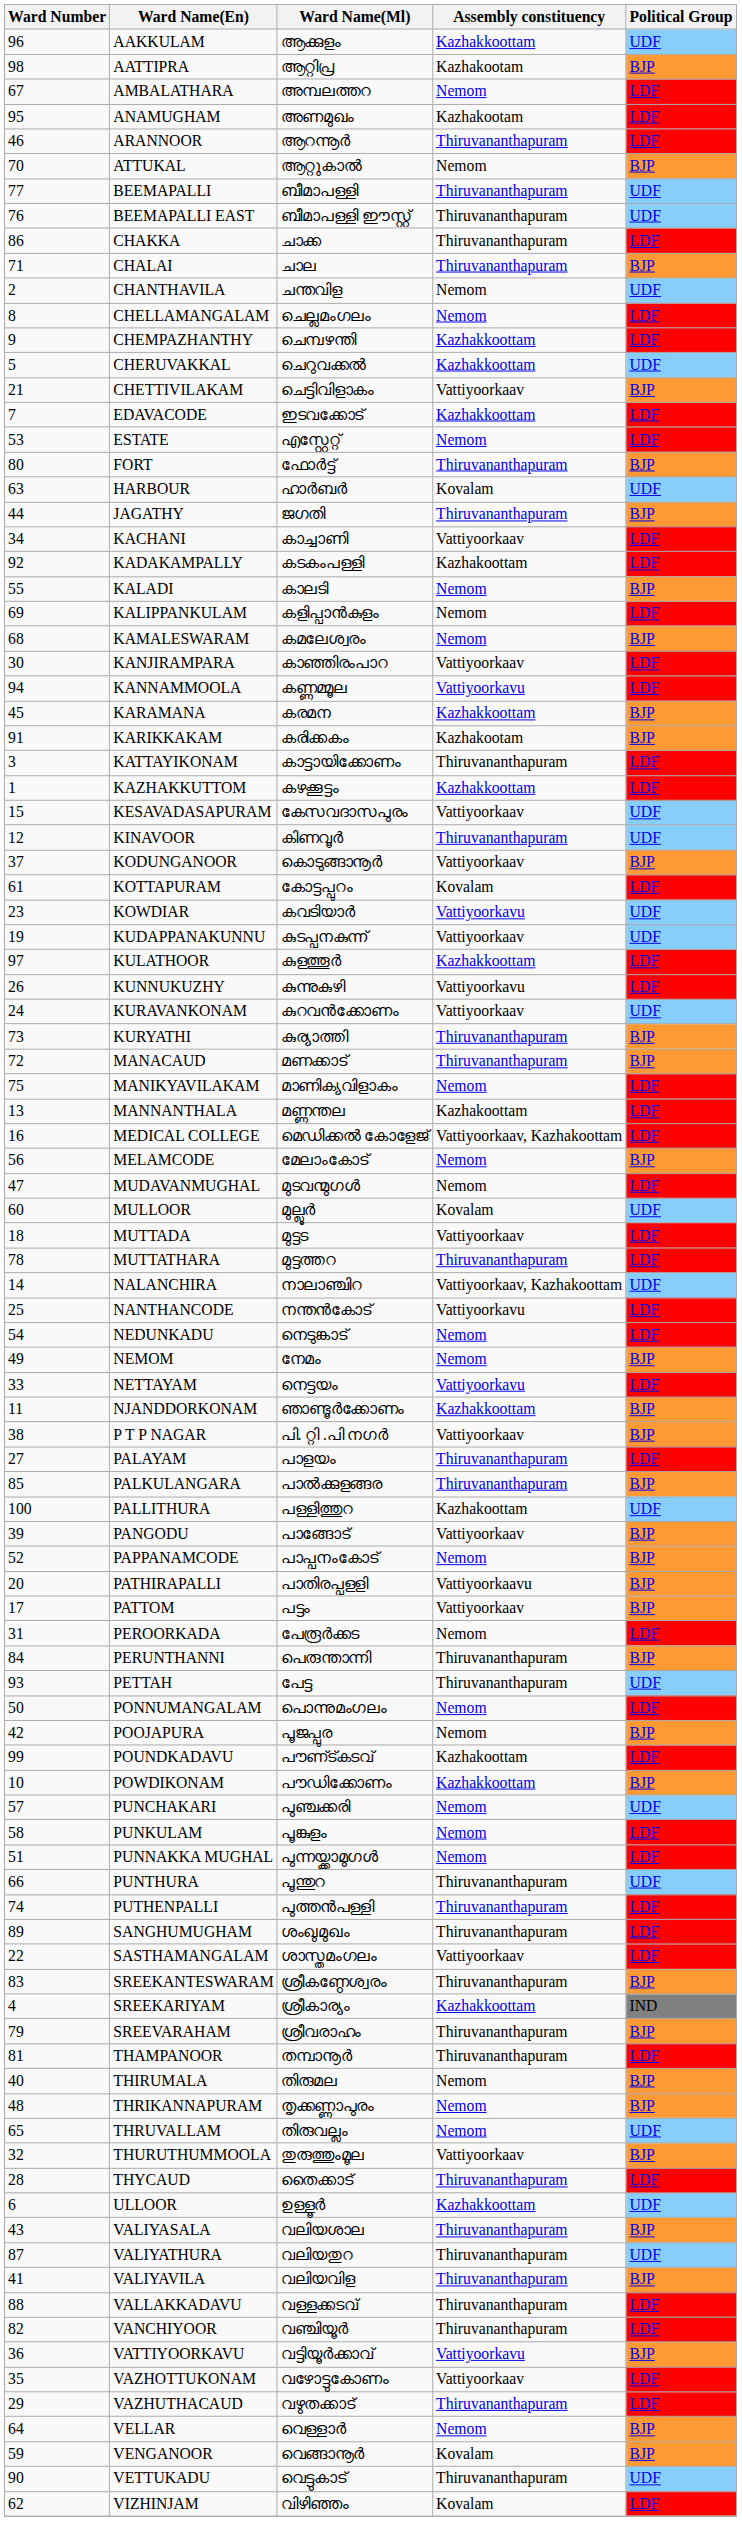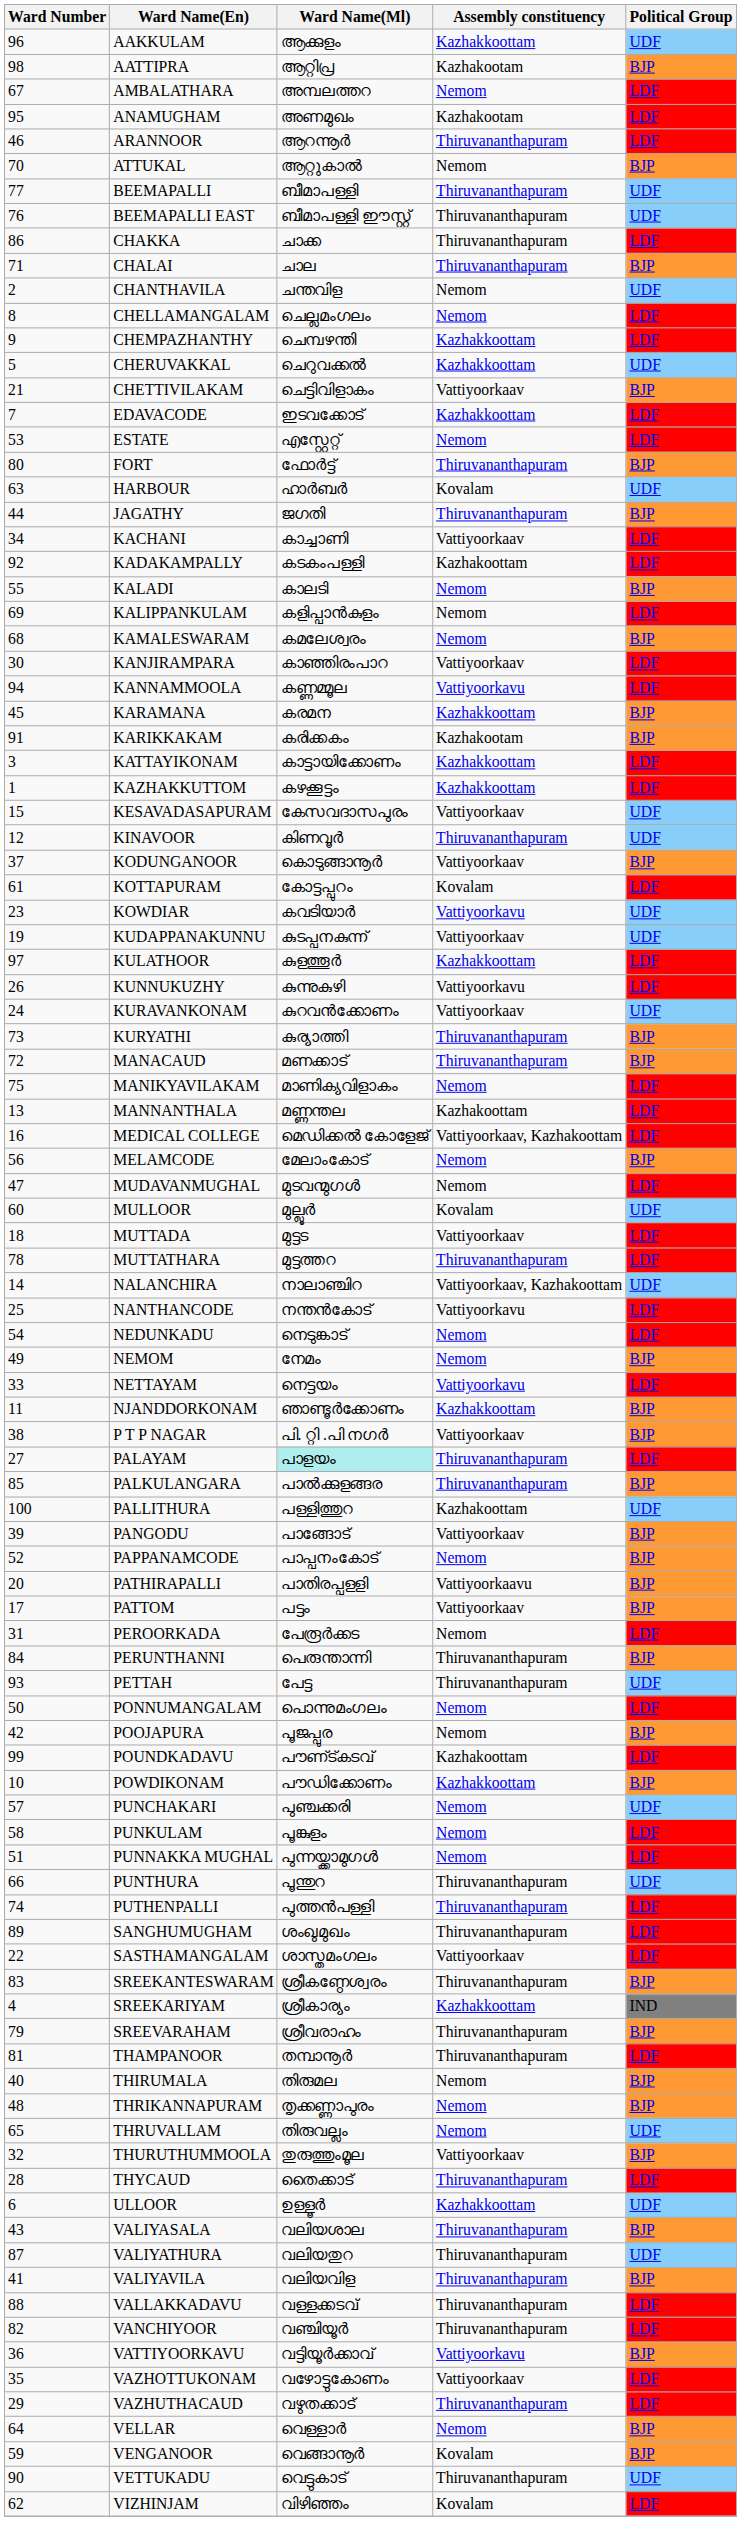KATTAYIKONAM | Assembly constituency: Thiruvananthapuram -> Kazhakkoottam
PALAYAM | Ward Name(Ml): no background -> paleturquoise background
